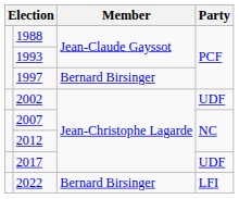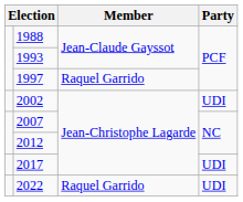1997 | Member: Bernard Birsinger -> Raquel Garrido
2002 | Party: UDF -> UDI
2017 | Party: UDF -> UDI
2022 | Member: Bernard Birsinger -> Raquel Garrido
2022 | Party: LFI -> UDI
